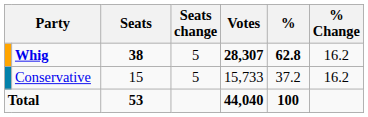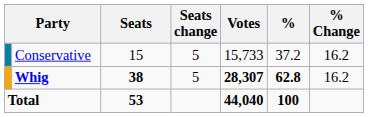rows swapped: Whig <-> Conservative
